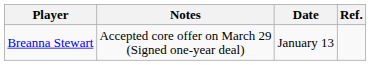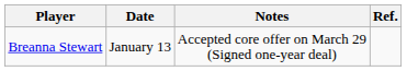columns swapped: Date <-> Notes
